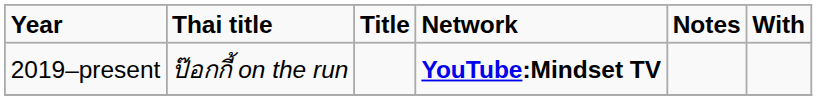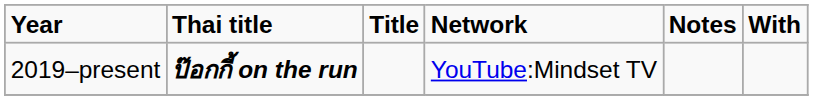2019–present | Thai title: normal -> bold
2019–present | Network: bold -> normal
